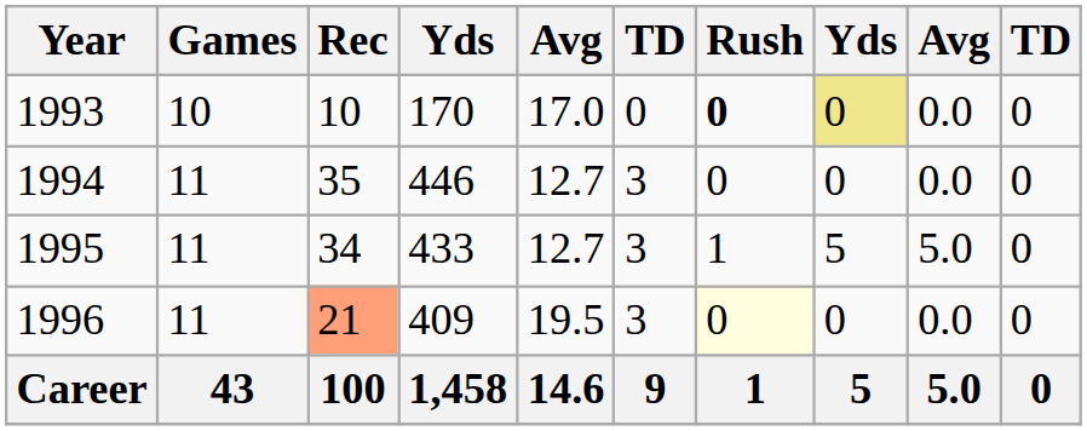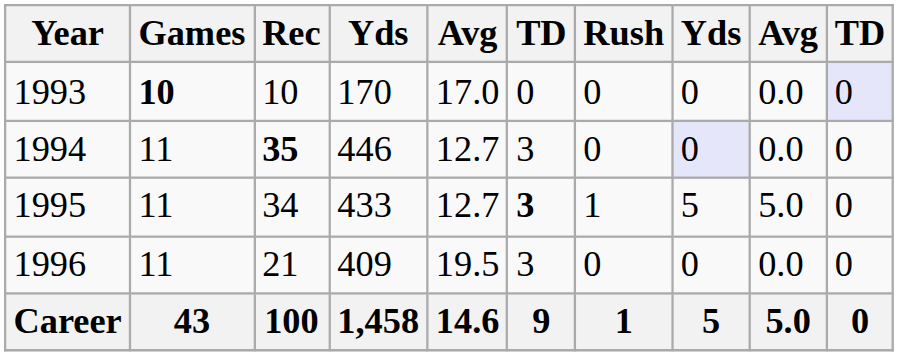1993 | Games: normal -> bold
1993 | Rush: bold -> normal
1993 | column 8: khaki background -> no background
1993 | column 10: no background -> lavender background
1994 | Rec: normal -> bold
1994 | column 8: no background -> lavender background
1995 | column 6: normal -> bold
1996 | Rec: lightsalmon background -> no background
1996 | Rush: lightyellow background -> no background
